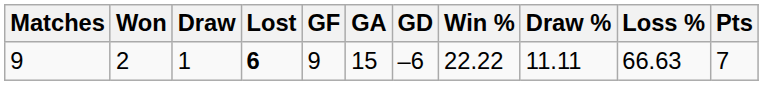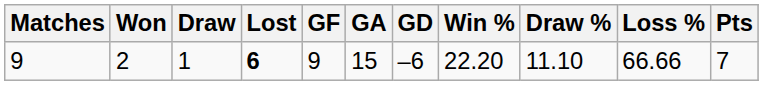row 2 | Win %: 22.22 -> 22.20
row 2 | Draw %: 11.11 -> 11.10
row 2 | Loss %: 66.63 -> 66.66
